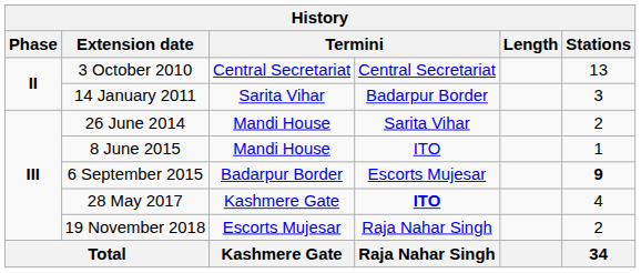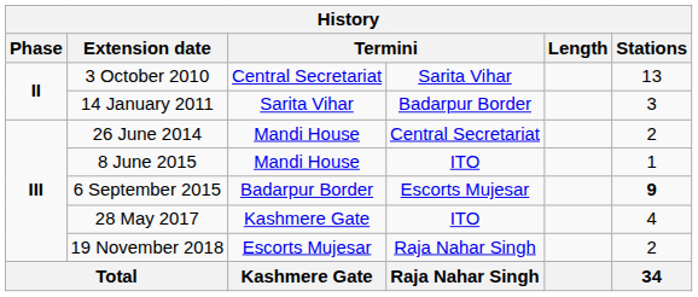3 October 2010 | column 4: Central Secretariat -> Sarita Vihar
26 June 2014 | column 4: Sarita Vihar -> Central Secretariat
28 May 2017 | column 4: bold -> normal
